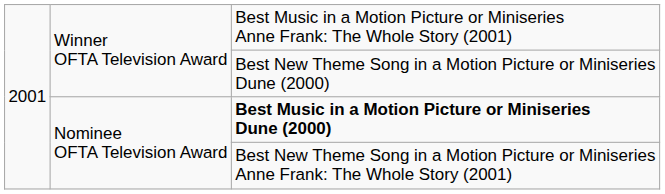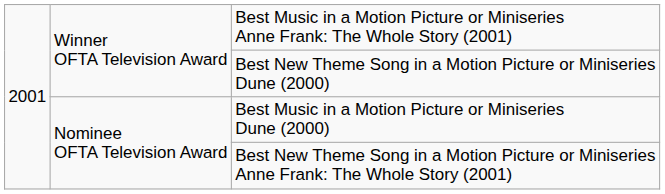Best Music in a Motion Picture or Miniseries Dune (2000) | column 3: bold -> normal
